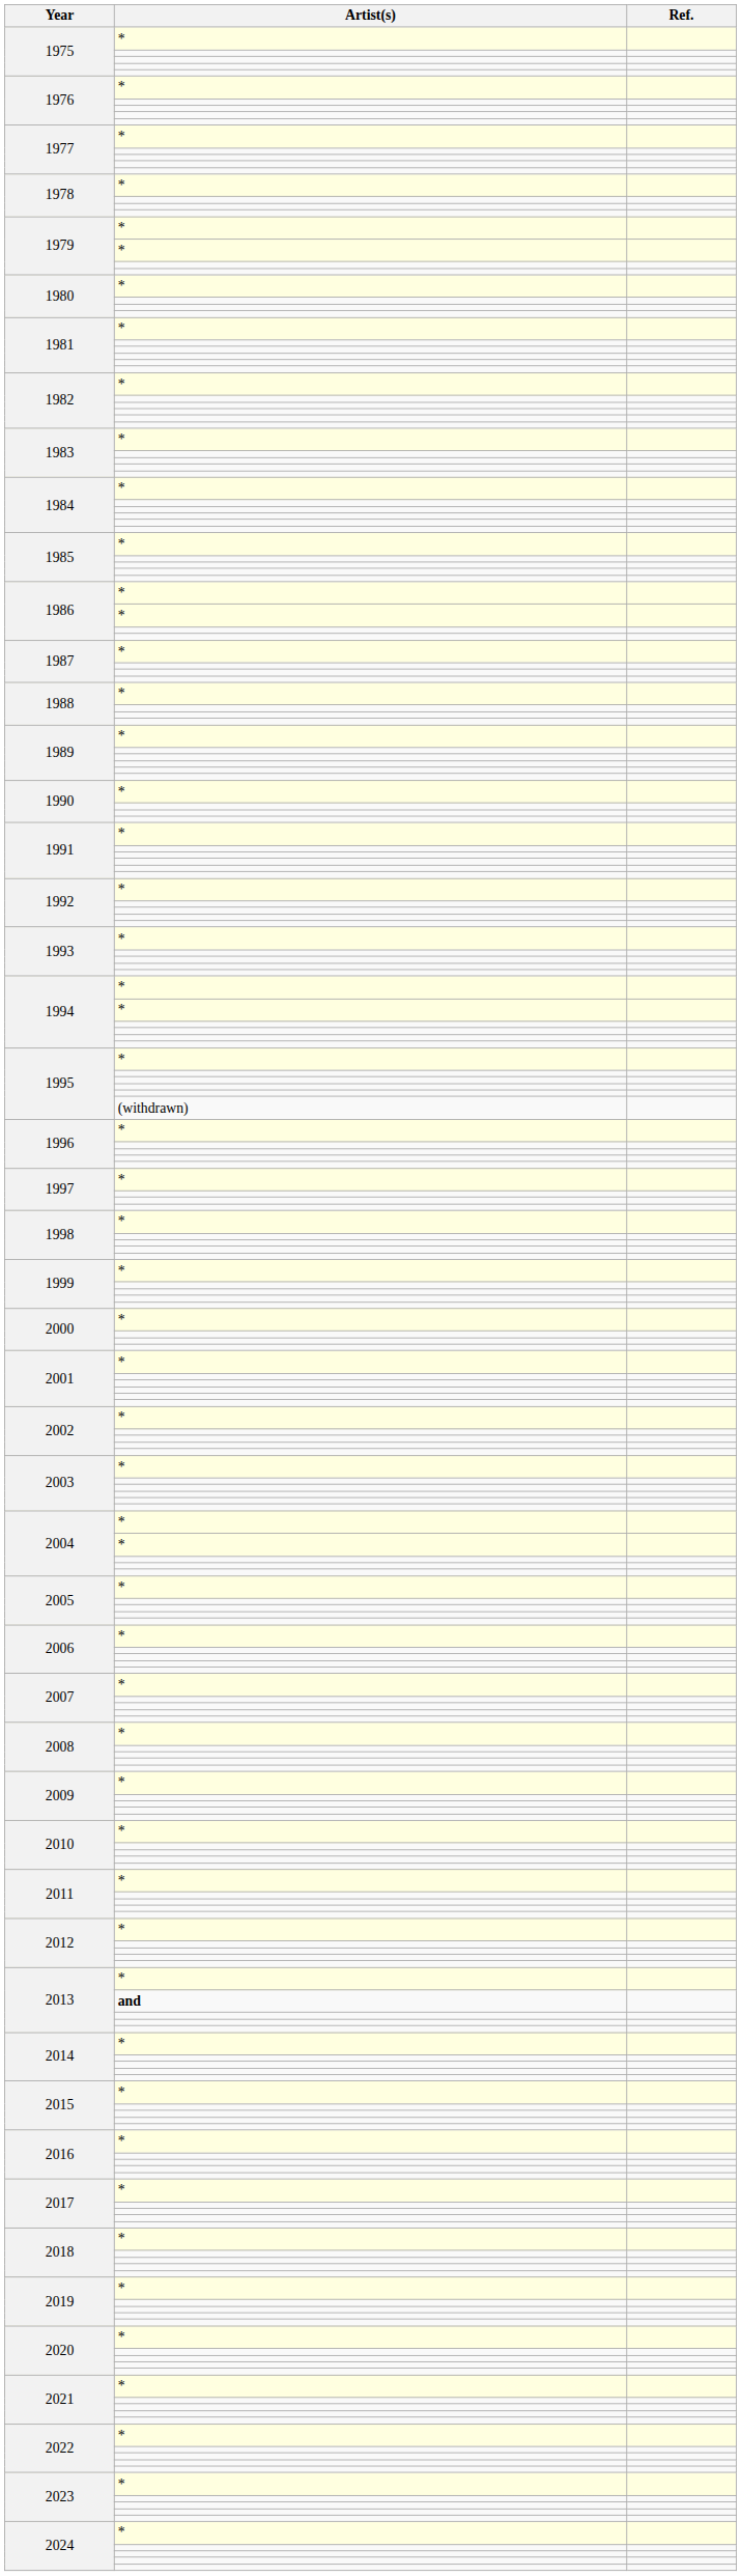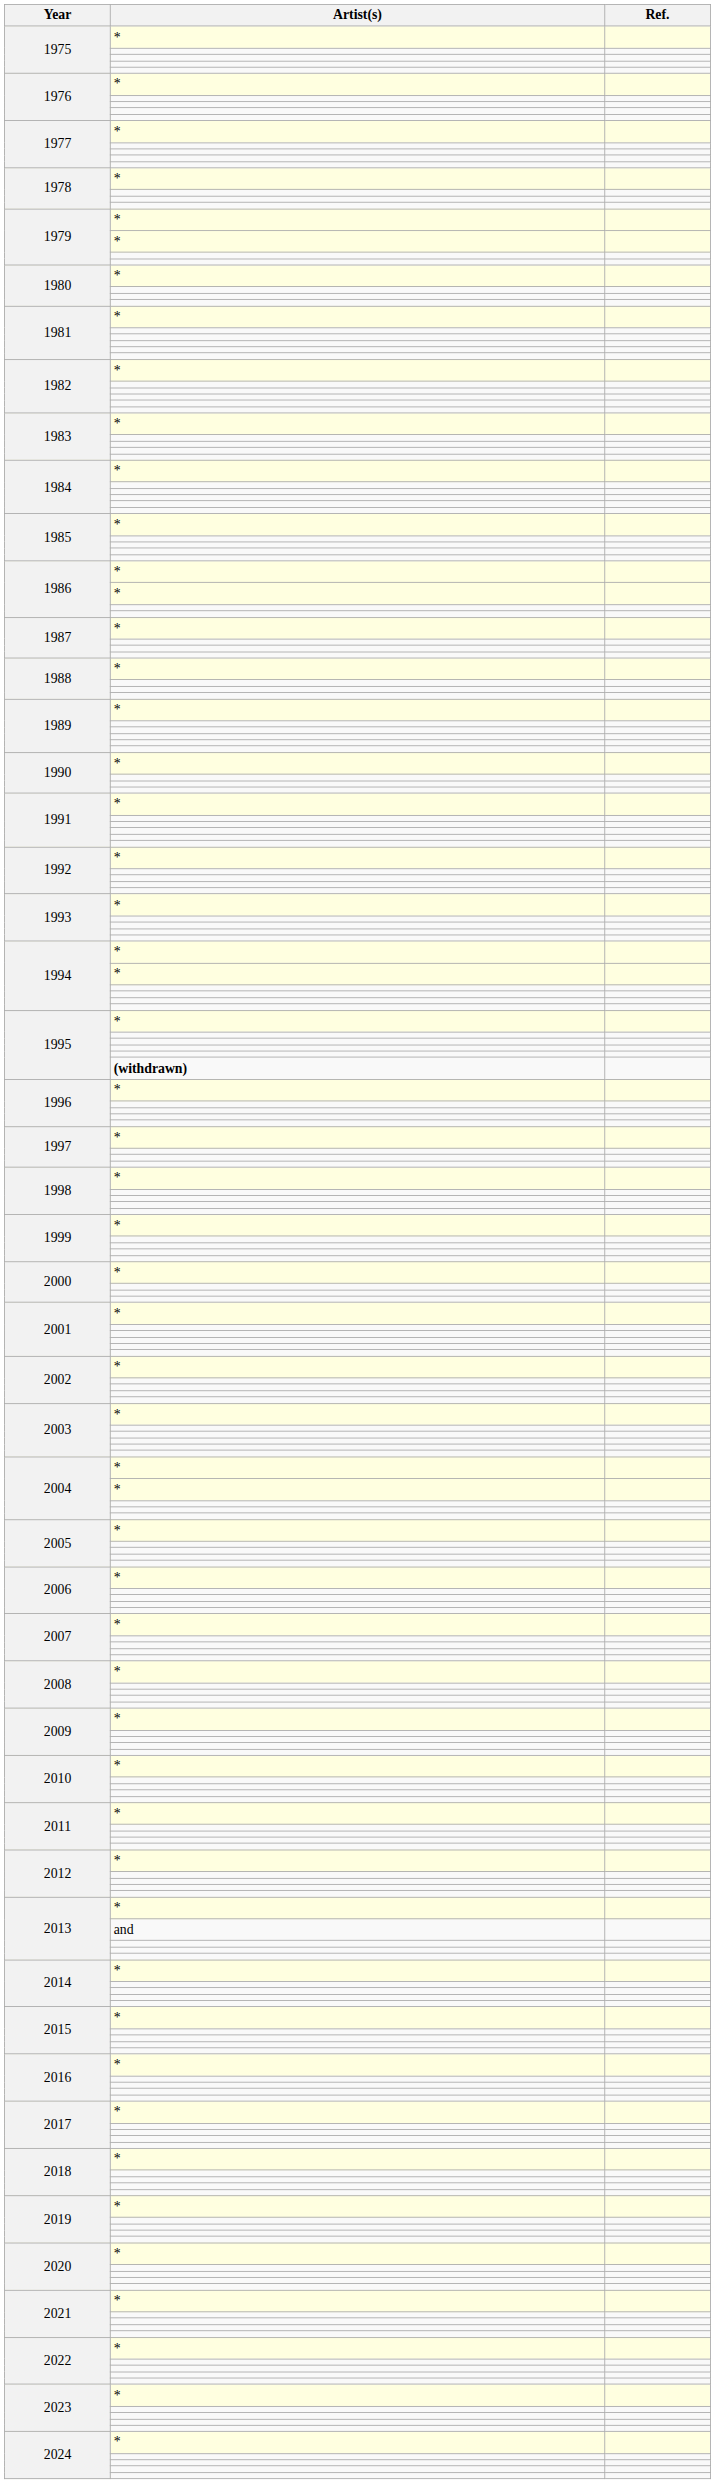1995 / (withdrawn) | Artist(s): normal -> bold
2013 / and | Artist(s): bold -> normal
